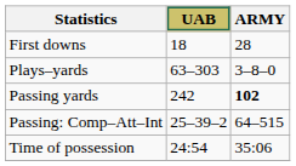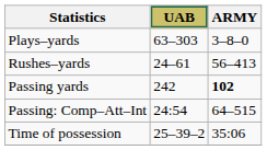- row: First downs | 18 | 28
+ row: Rushes–yards | 24–61 | 56–413
Passing: Comp–Att–Int | UAB: 25–39–2 -> 24:54
Time of possession | UAB: 24:54 -> 25–39–2
